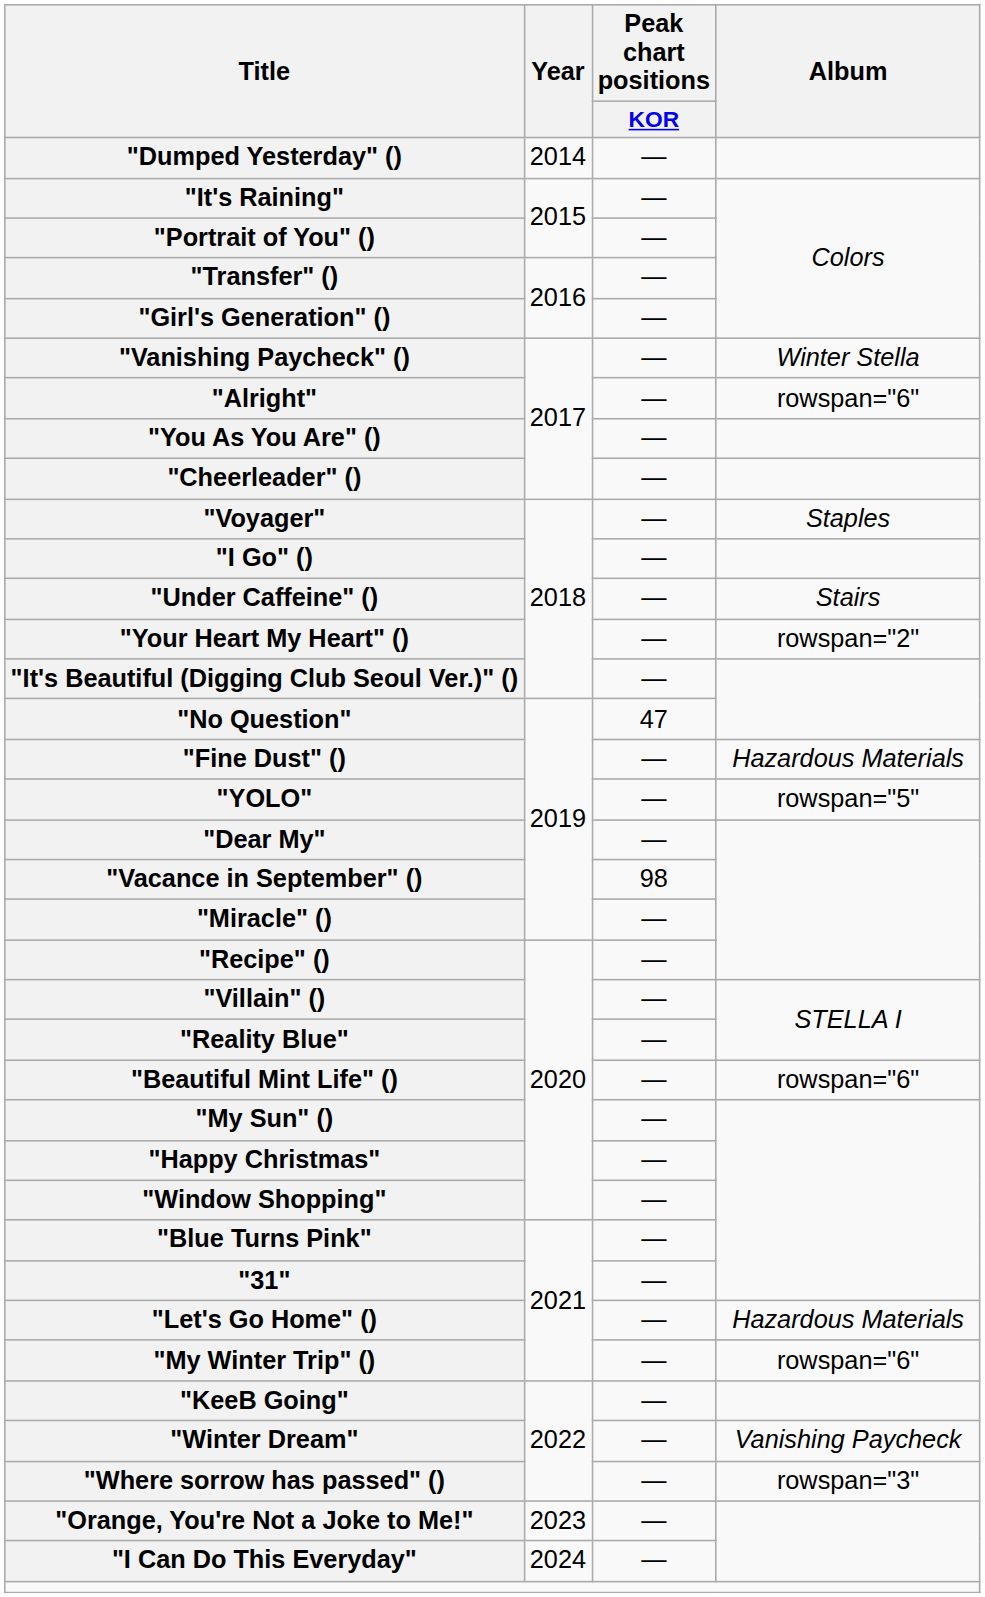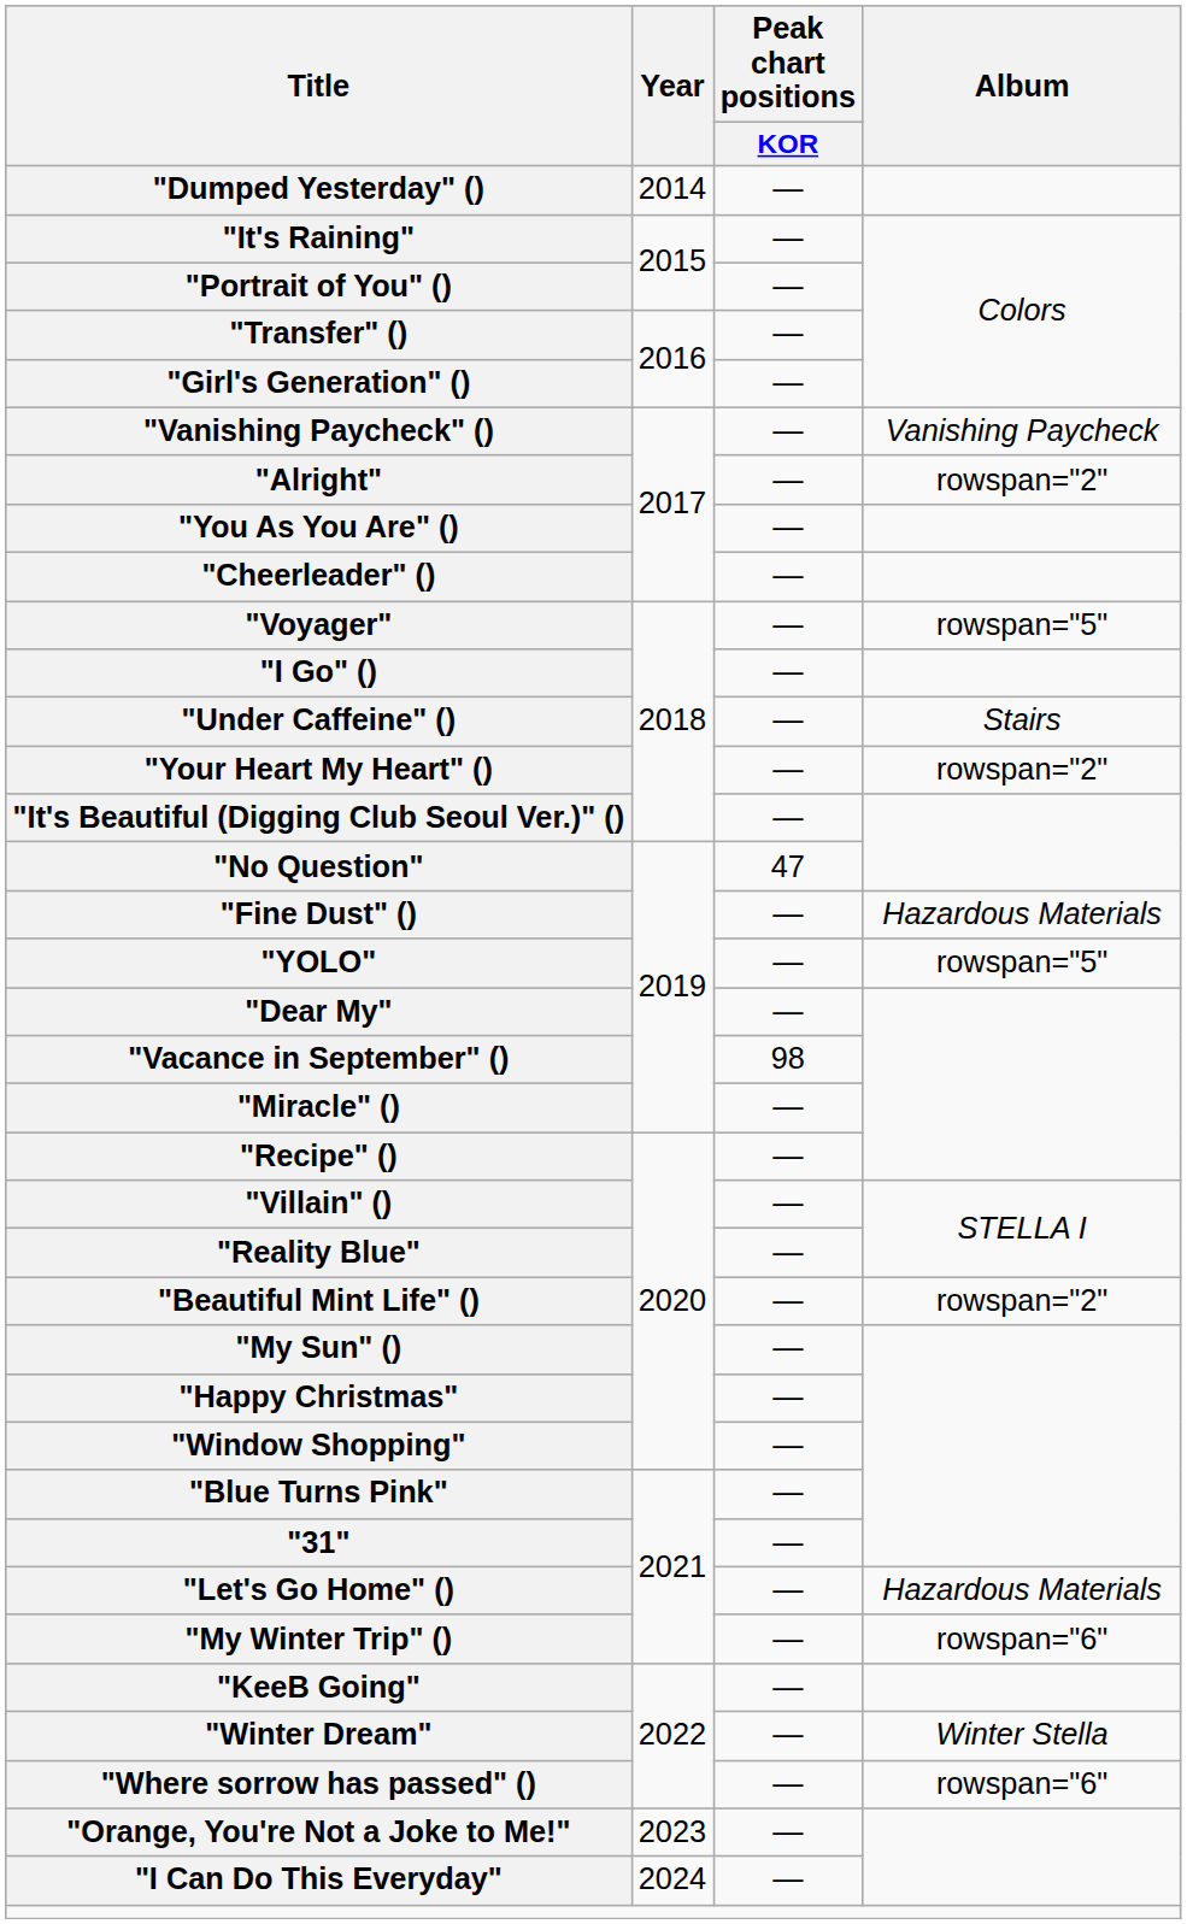"Vanishing Paycheck" () | Album: Winter Stella -> Vanishing Paycheck
"Alright" | Album: rowspan="6" -> rowspan="2"
"Voyager" | Album: Staples -> rowspan="5"
"Beautiful Mint Life" () | Album: rowspan="6" -> rowspan="2"
"Winter Dream" | Album: Vanishing Paycheck -> Winter Stella
"Where sorrow has passed" () | Album: rowspan="3" -> rowspan="6"
